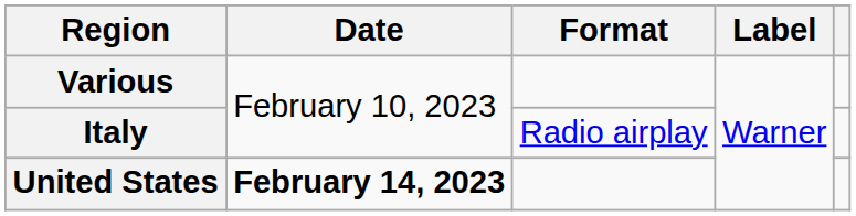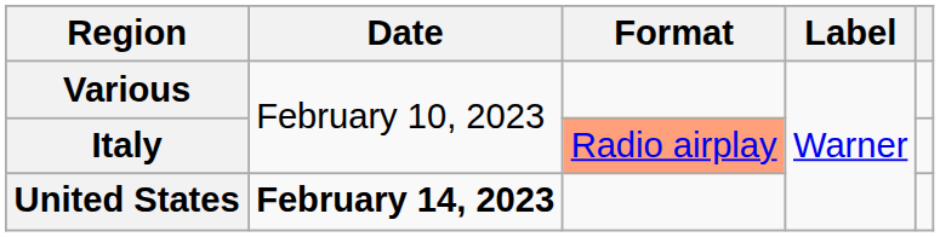Italy | Format: no background -> lightsalmon background
